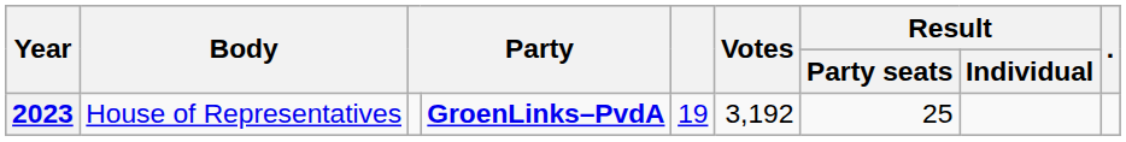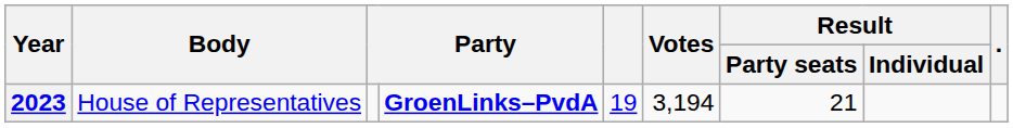2023 | Votes: 3,192 -> 3,194
2023 | Result / Party seats: 25 -> 21
